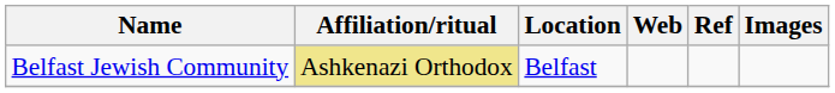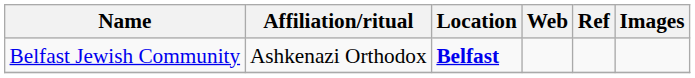Belfast Jewish Community | Affiliation/ritual: khaki background -> no background
Belfast Jewish Community | Location: normal -> bold
